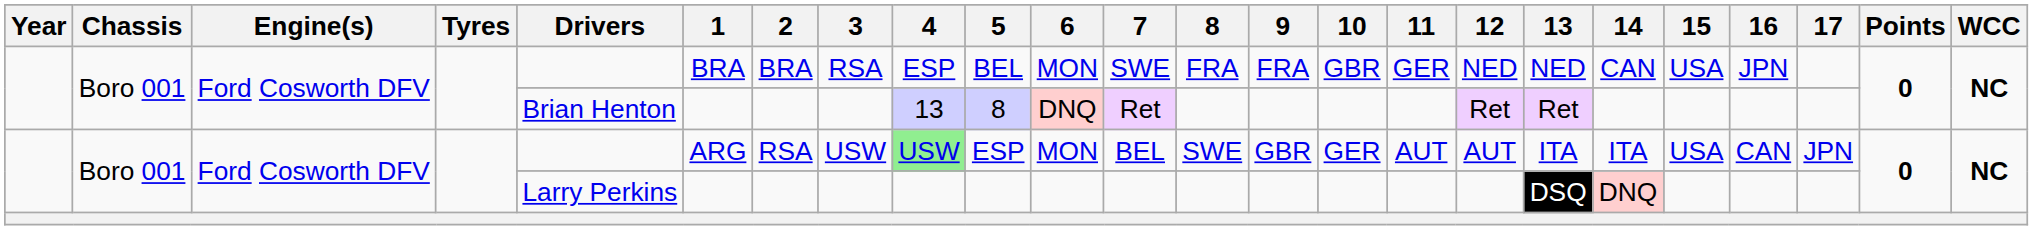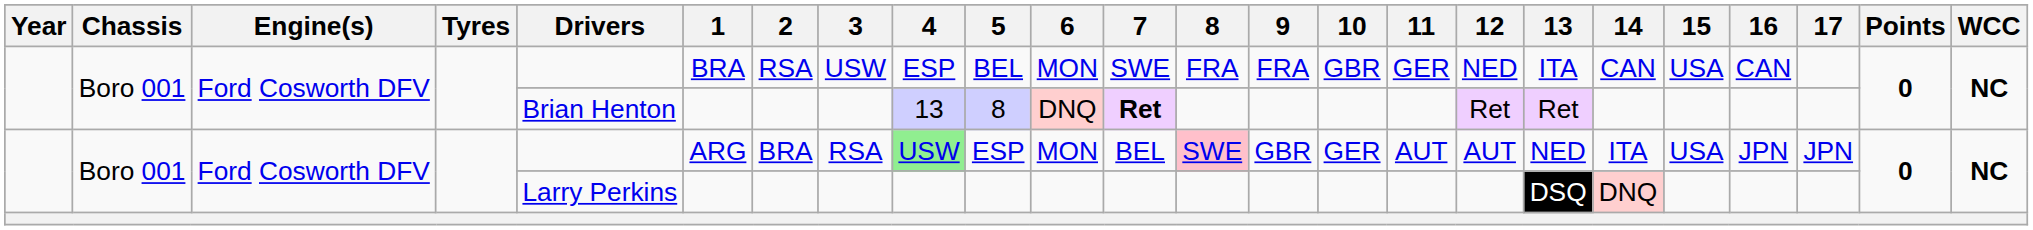row 2 | 2: BRA -> RSA
row 2 | 3: RSA -> USW
row 2 | 13: NED -> ITA
row 2 | 16: JPN -> CAN
row 3 | 7: normal -> bold
row 4 | 2: RSA -> BRA
row 4 | 3: USW -> RSA
row 4 | 8: no background -> pink background
row 4 | 13: ITA -> NED
row 4 | 16: CAN -> JPN
